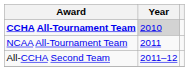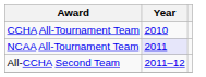row 2 | Award: bold -> normal
row 2 | Year: lightgrey background -> no background
row 3 | Year: no background -> lavender background
